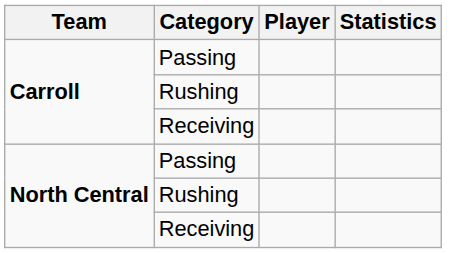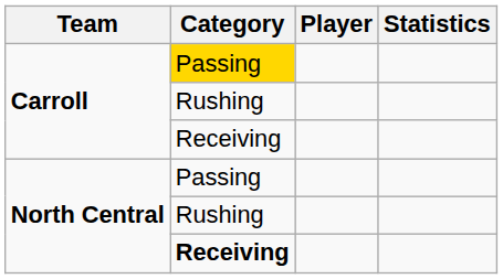Carroll / Passing | Category: no background -> gold background
North Central / Receiving | Category: normal -> bold
